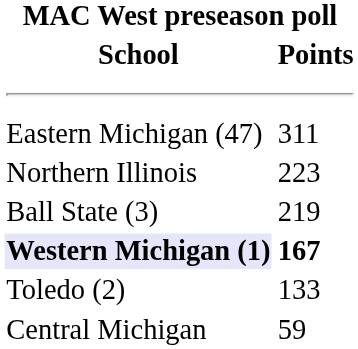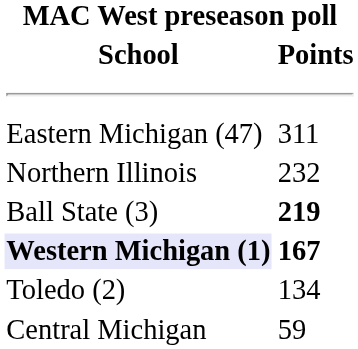row 4 | Points: 223 -> 232
row 5 | Points: normal -> bold
row 7 | Points: 133 -> 134
